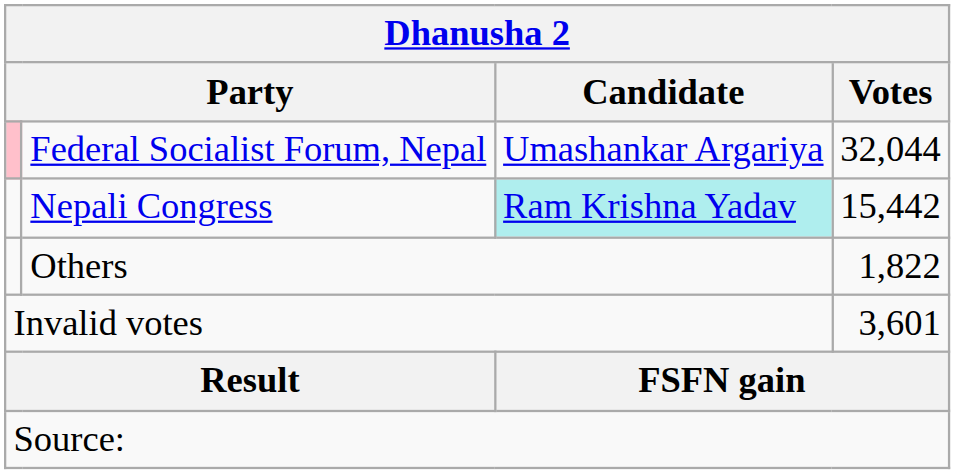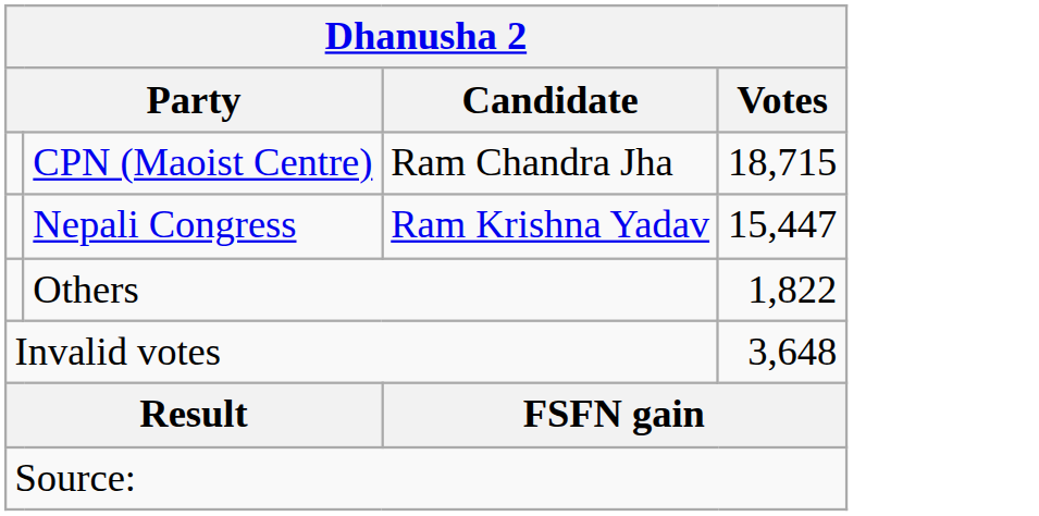- row: Federal Socialist Forum, Nepal | Umashankar Argariya | 32,044
+ row: CPN (Maoist Centre) | Ram Chandra Jha | 18,715
Nepali Congress | Candidate: paleturquoise background -> no background
Nepali Congress | Votes: 15,442 -> 15,447
Invalid votes | Votes: 3,601 -> 3,648
